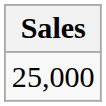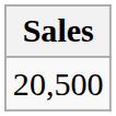row 2 | column 1: 25,000 -> 20,500
